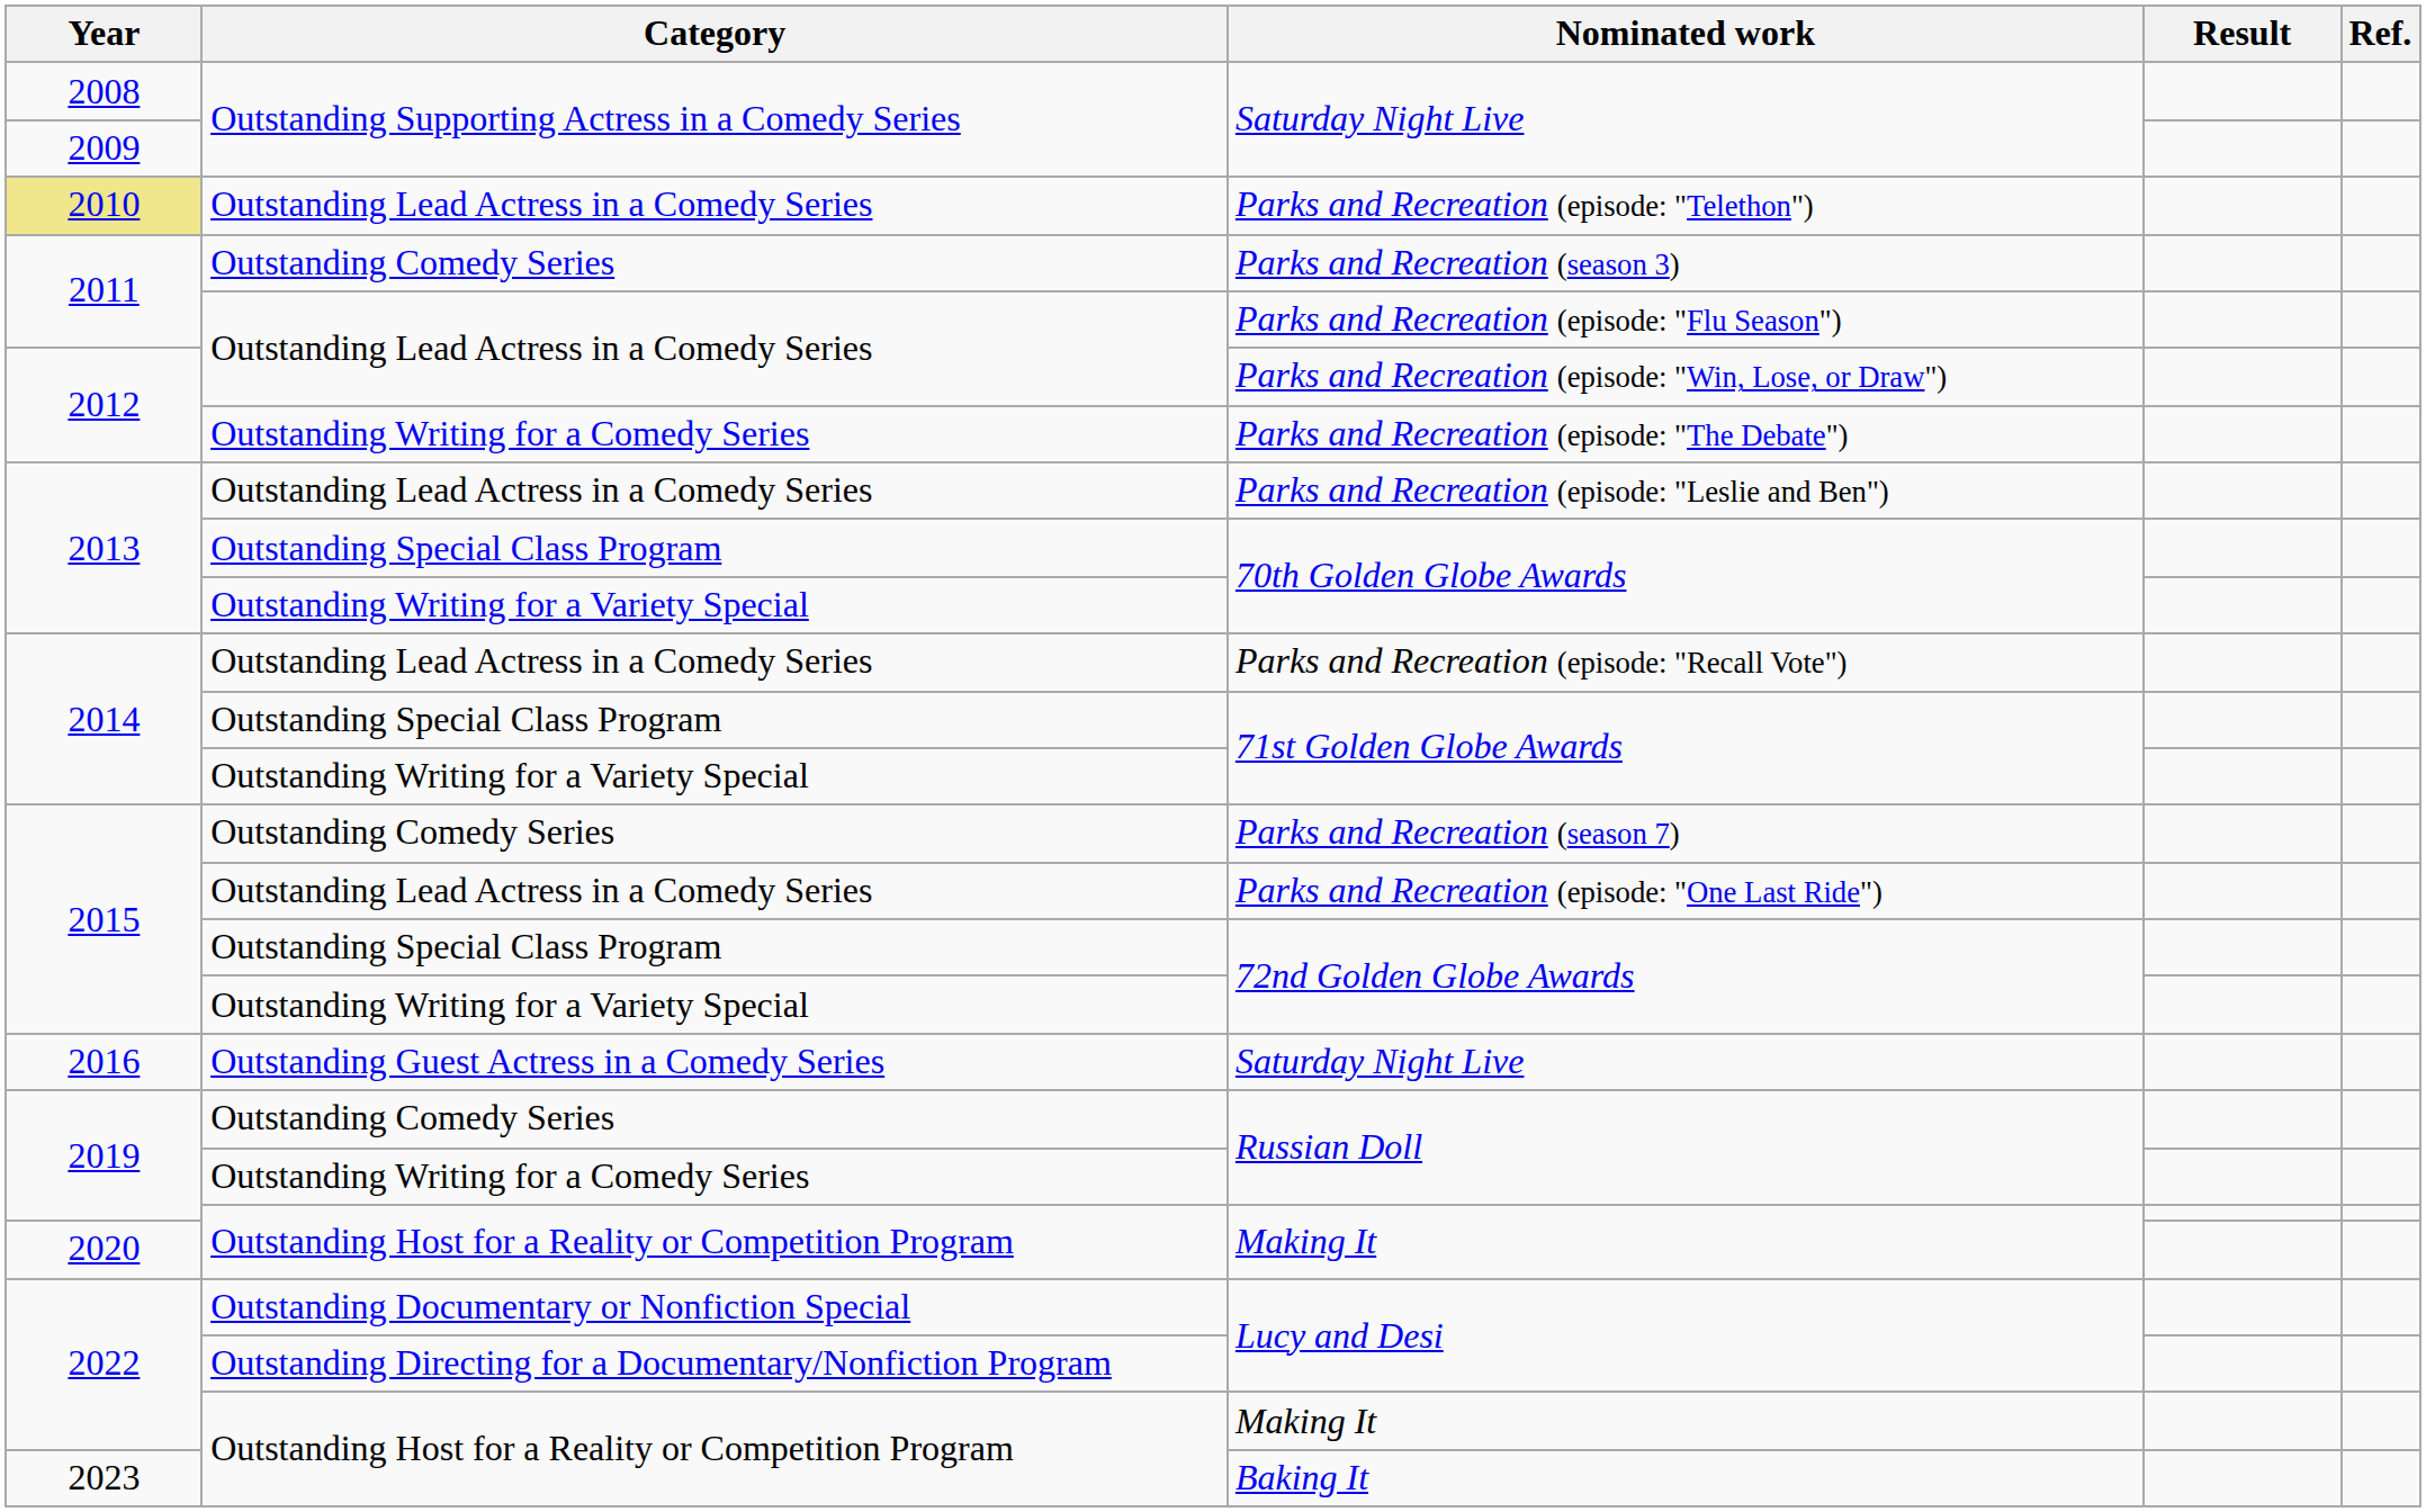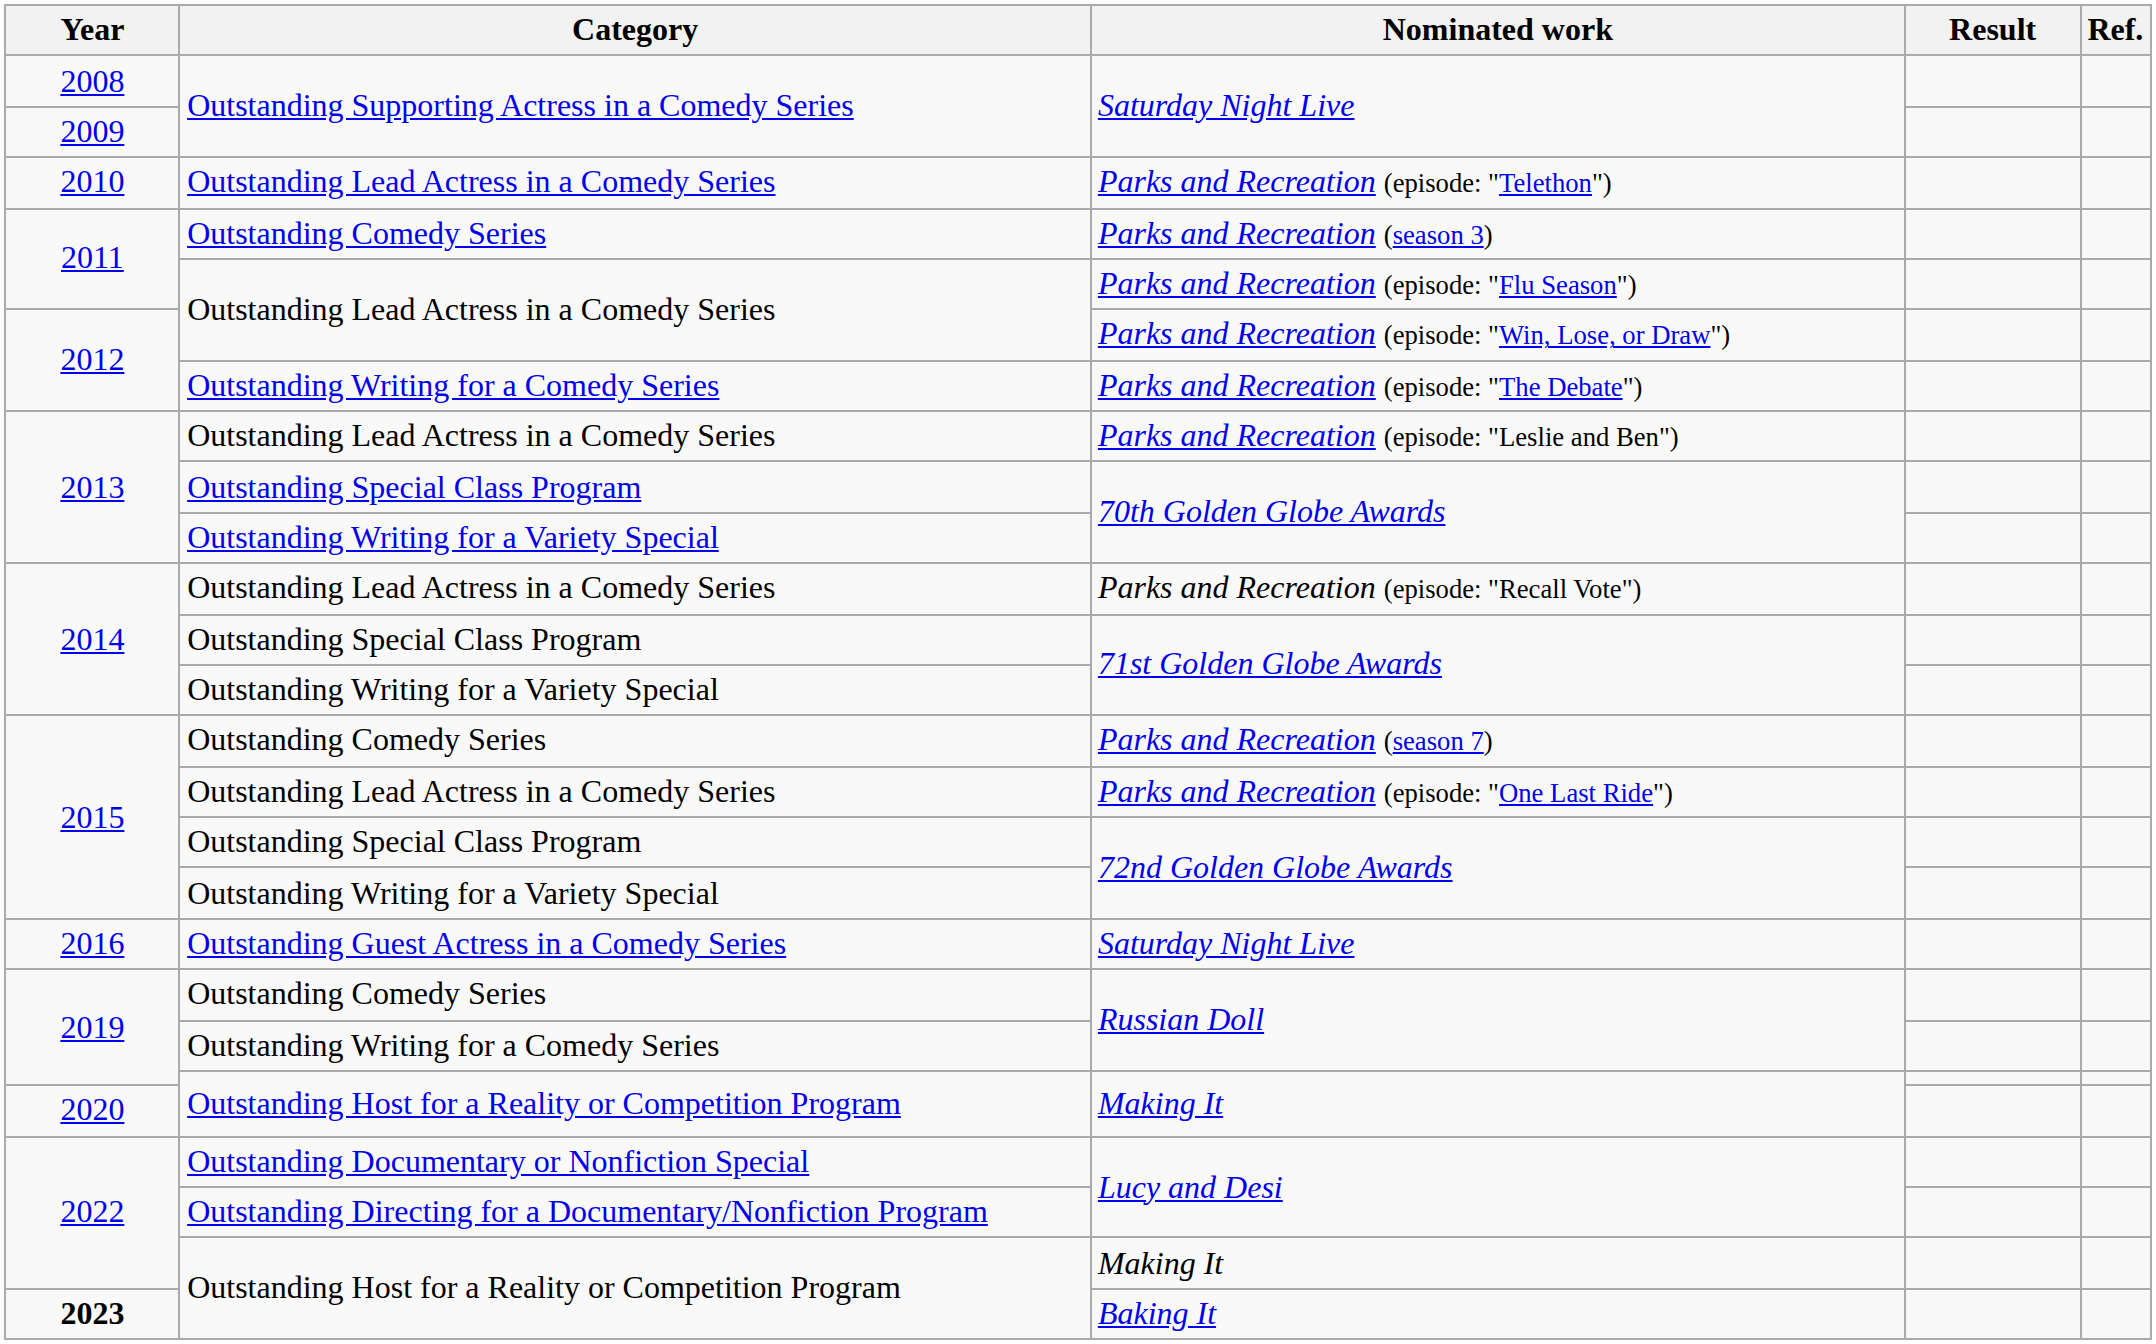Parks and Recreation (episode: "Telethon") | Year: khaki background -> no background
Baking It | Year: normal -> bold
